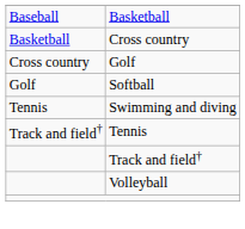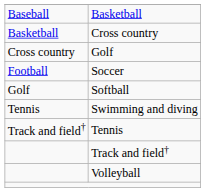+ row: Football | Soccer
